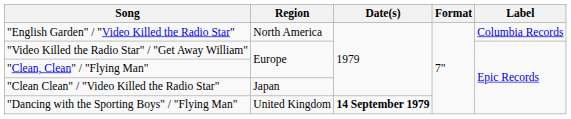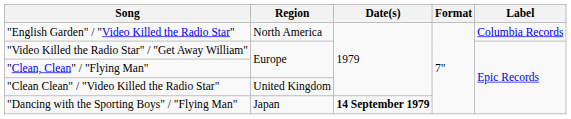"Clean Clean" / "Video Killed the Radio Star" | Region: Japan -> United Kingdom
"Dancing with the Sporting Boys" / "Flying Man" | Region: United Kingdom -> Japan
